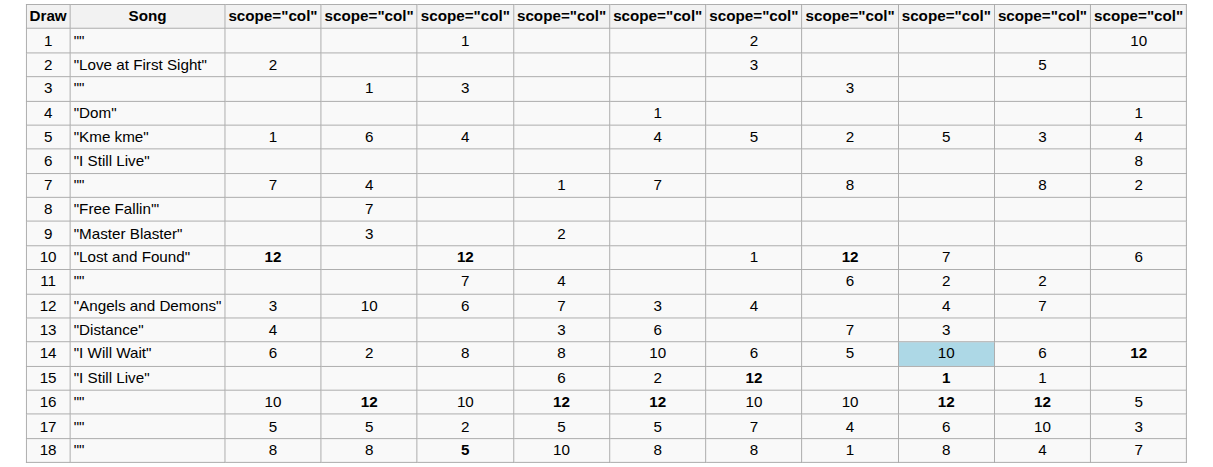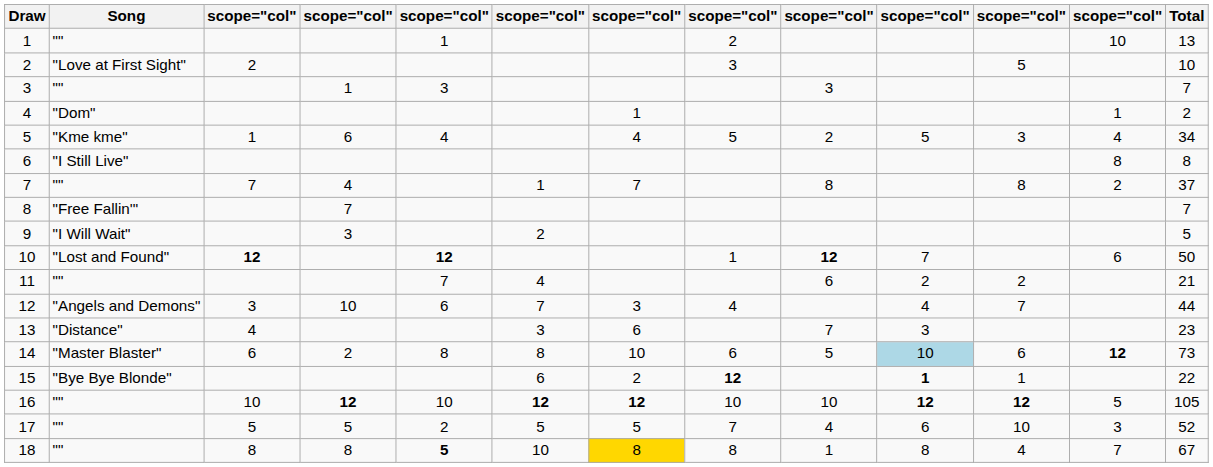+ column: Total | 13 | 10 | 7 | 2 | 34 | 8 | 37 | 7 | 5 | 50 | 21 | 44 | 23 | 73 | 22 | 105 | 52 | 67
9 | Song: "Master Blaster" -> "I Will Wait"
14 | Song: "I Will Wait" -> "Master Blaster"
15 | Song: "I Still Live" -> "Bye Bye Blonde"
18 | column 7: no background -> gold background
